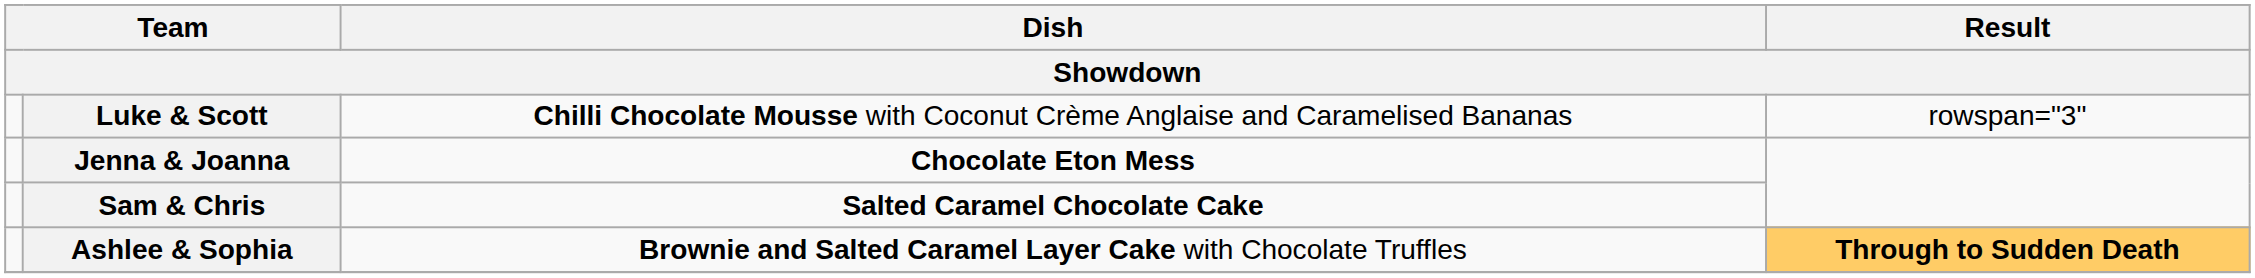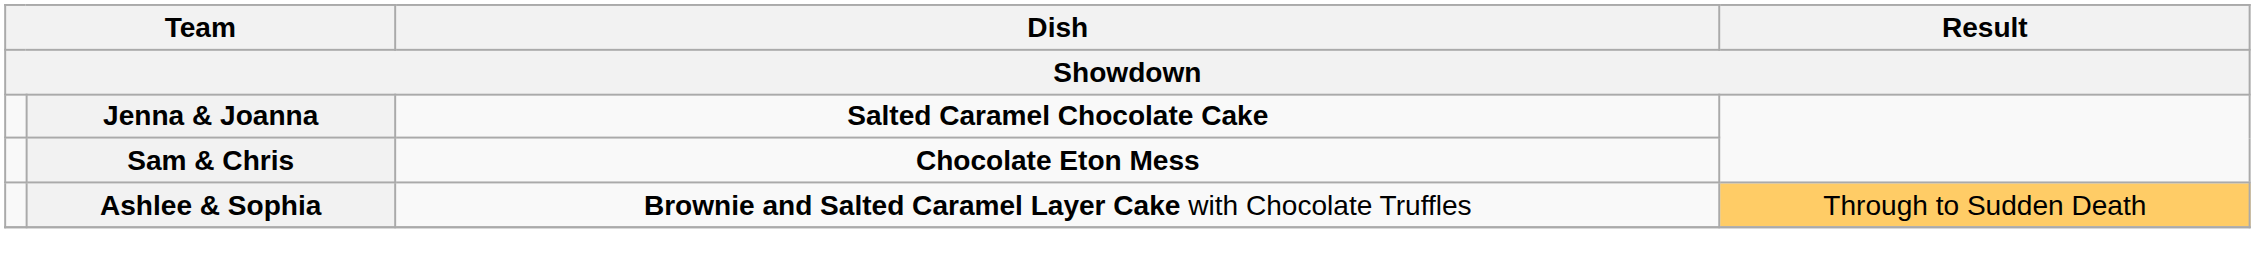- row: Luke & Scott | Chilli Chocolate Mousse with Coconut Crème Anglaise and Caramelised Bananas | rowspan="3"
Jenna & Joanna | Dish: Chocolate Eton Mess -> Salted Caramel Chocolate Cake
Sam & Chris | Dish: Salted Caramel Chocolate Cake -> Chocolate Eton Mess
Ashlee & Sophia | Result: bold -> normal
